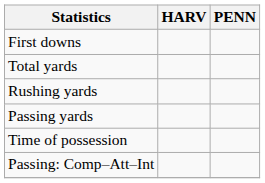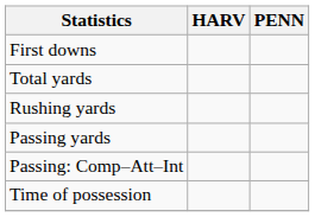rows swapped: Passing: Comp–Att–Int <-> Time of possession
